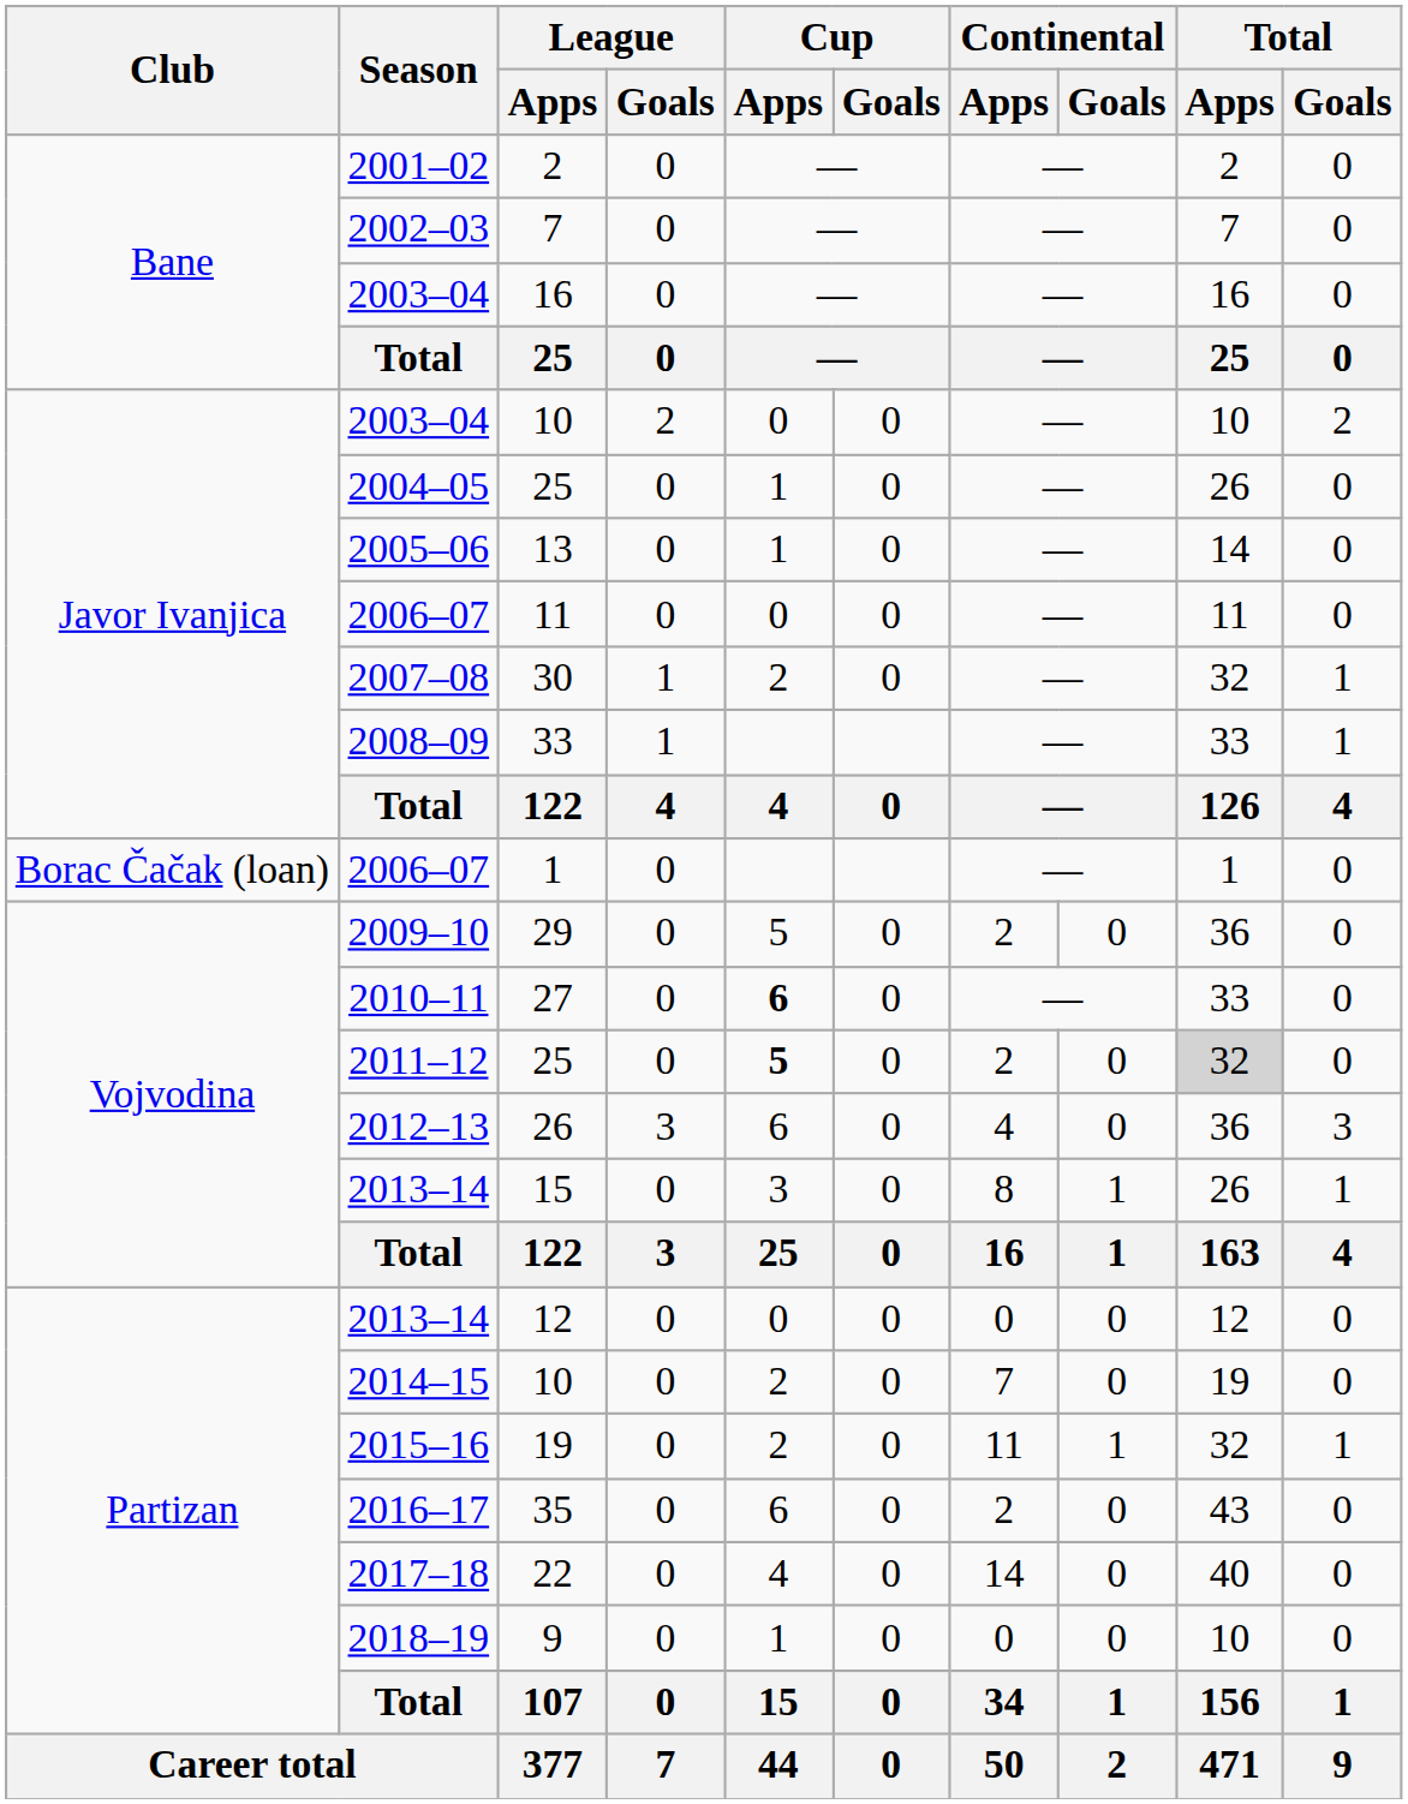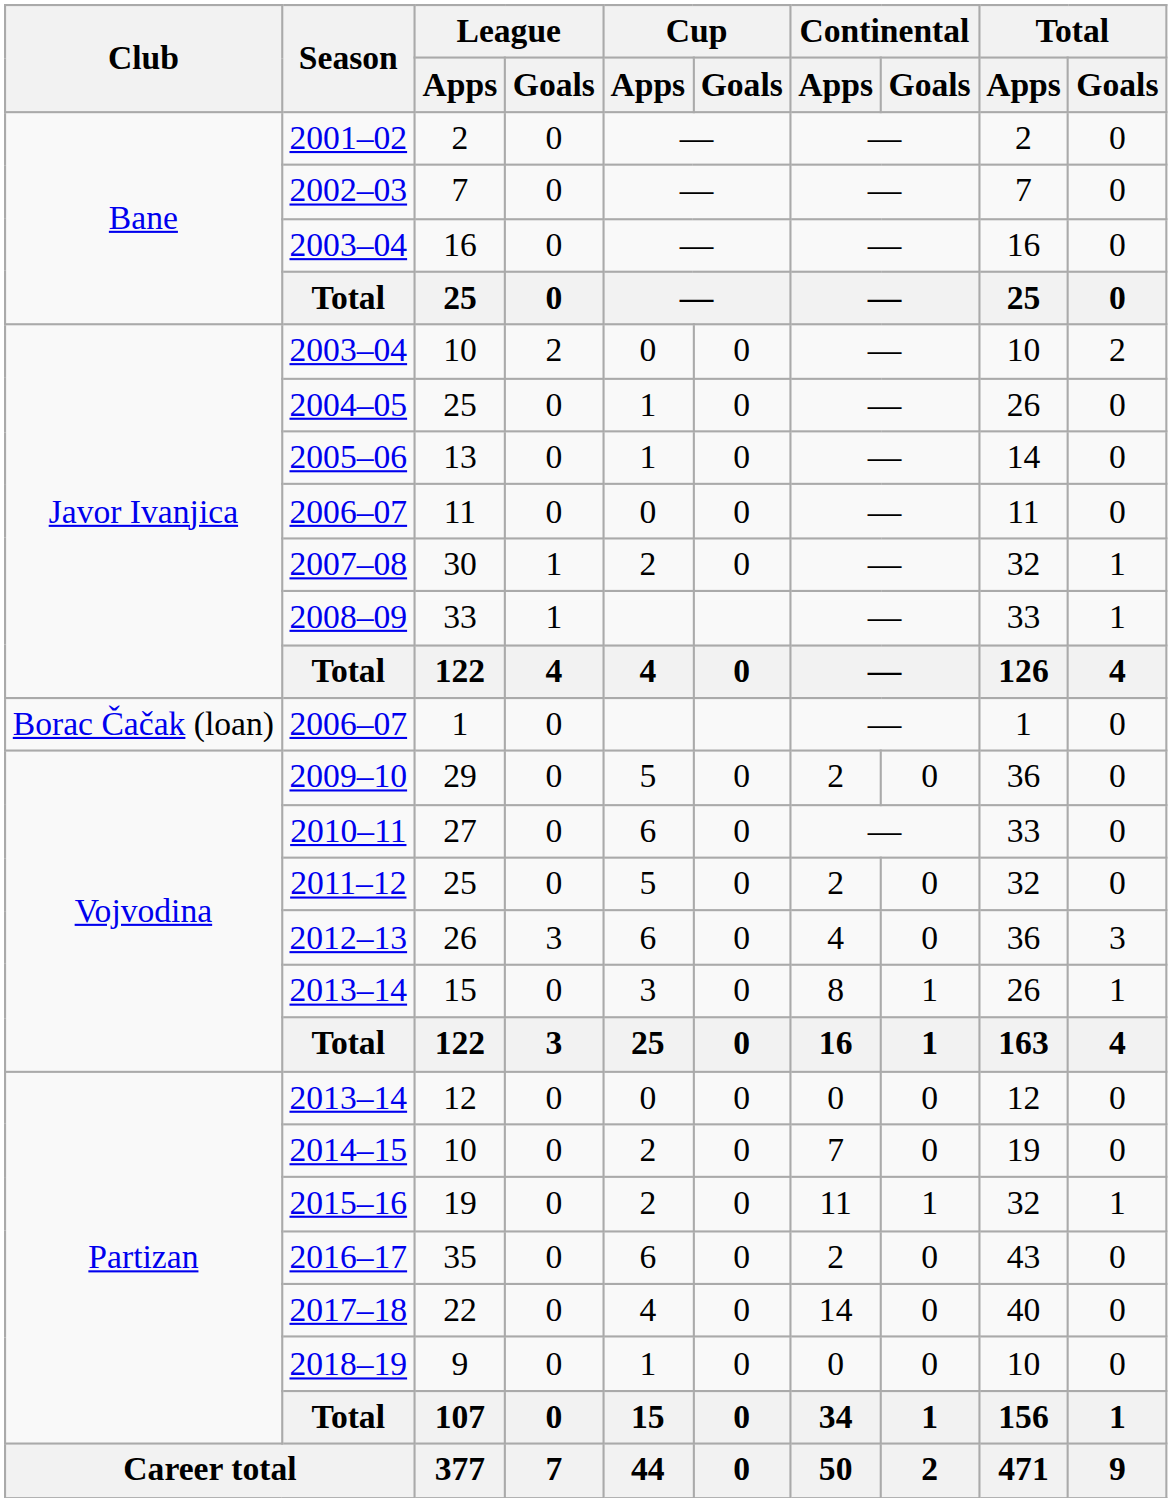27 | Cup / Apps: bold -> normal
2011–12 / 25 | Cup / Apps: bold -> normal
2011–12 / 25 | Total / Apps: lightgrey background -> no background
